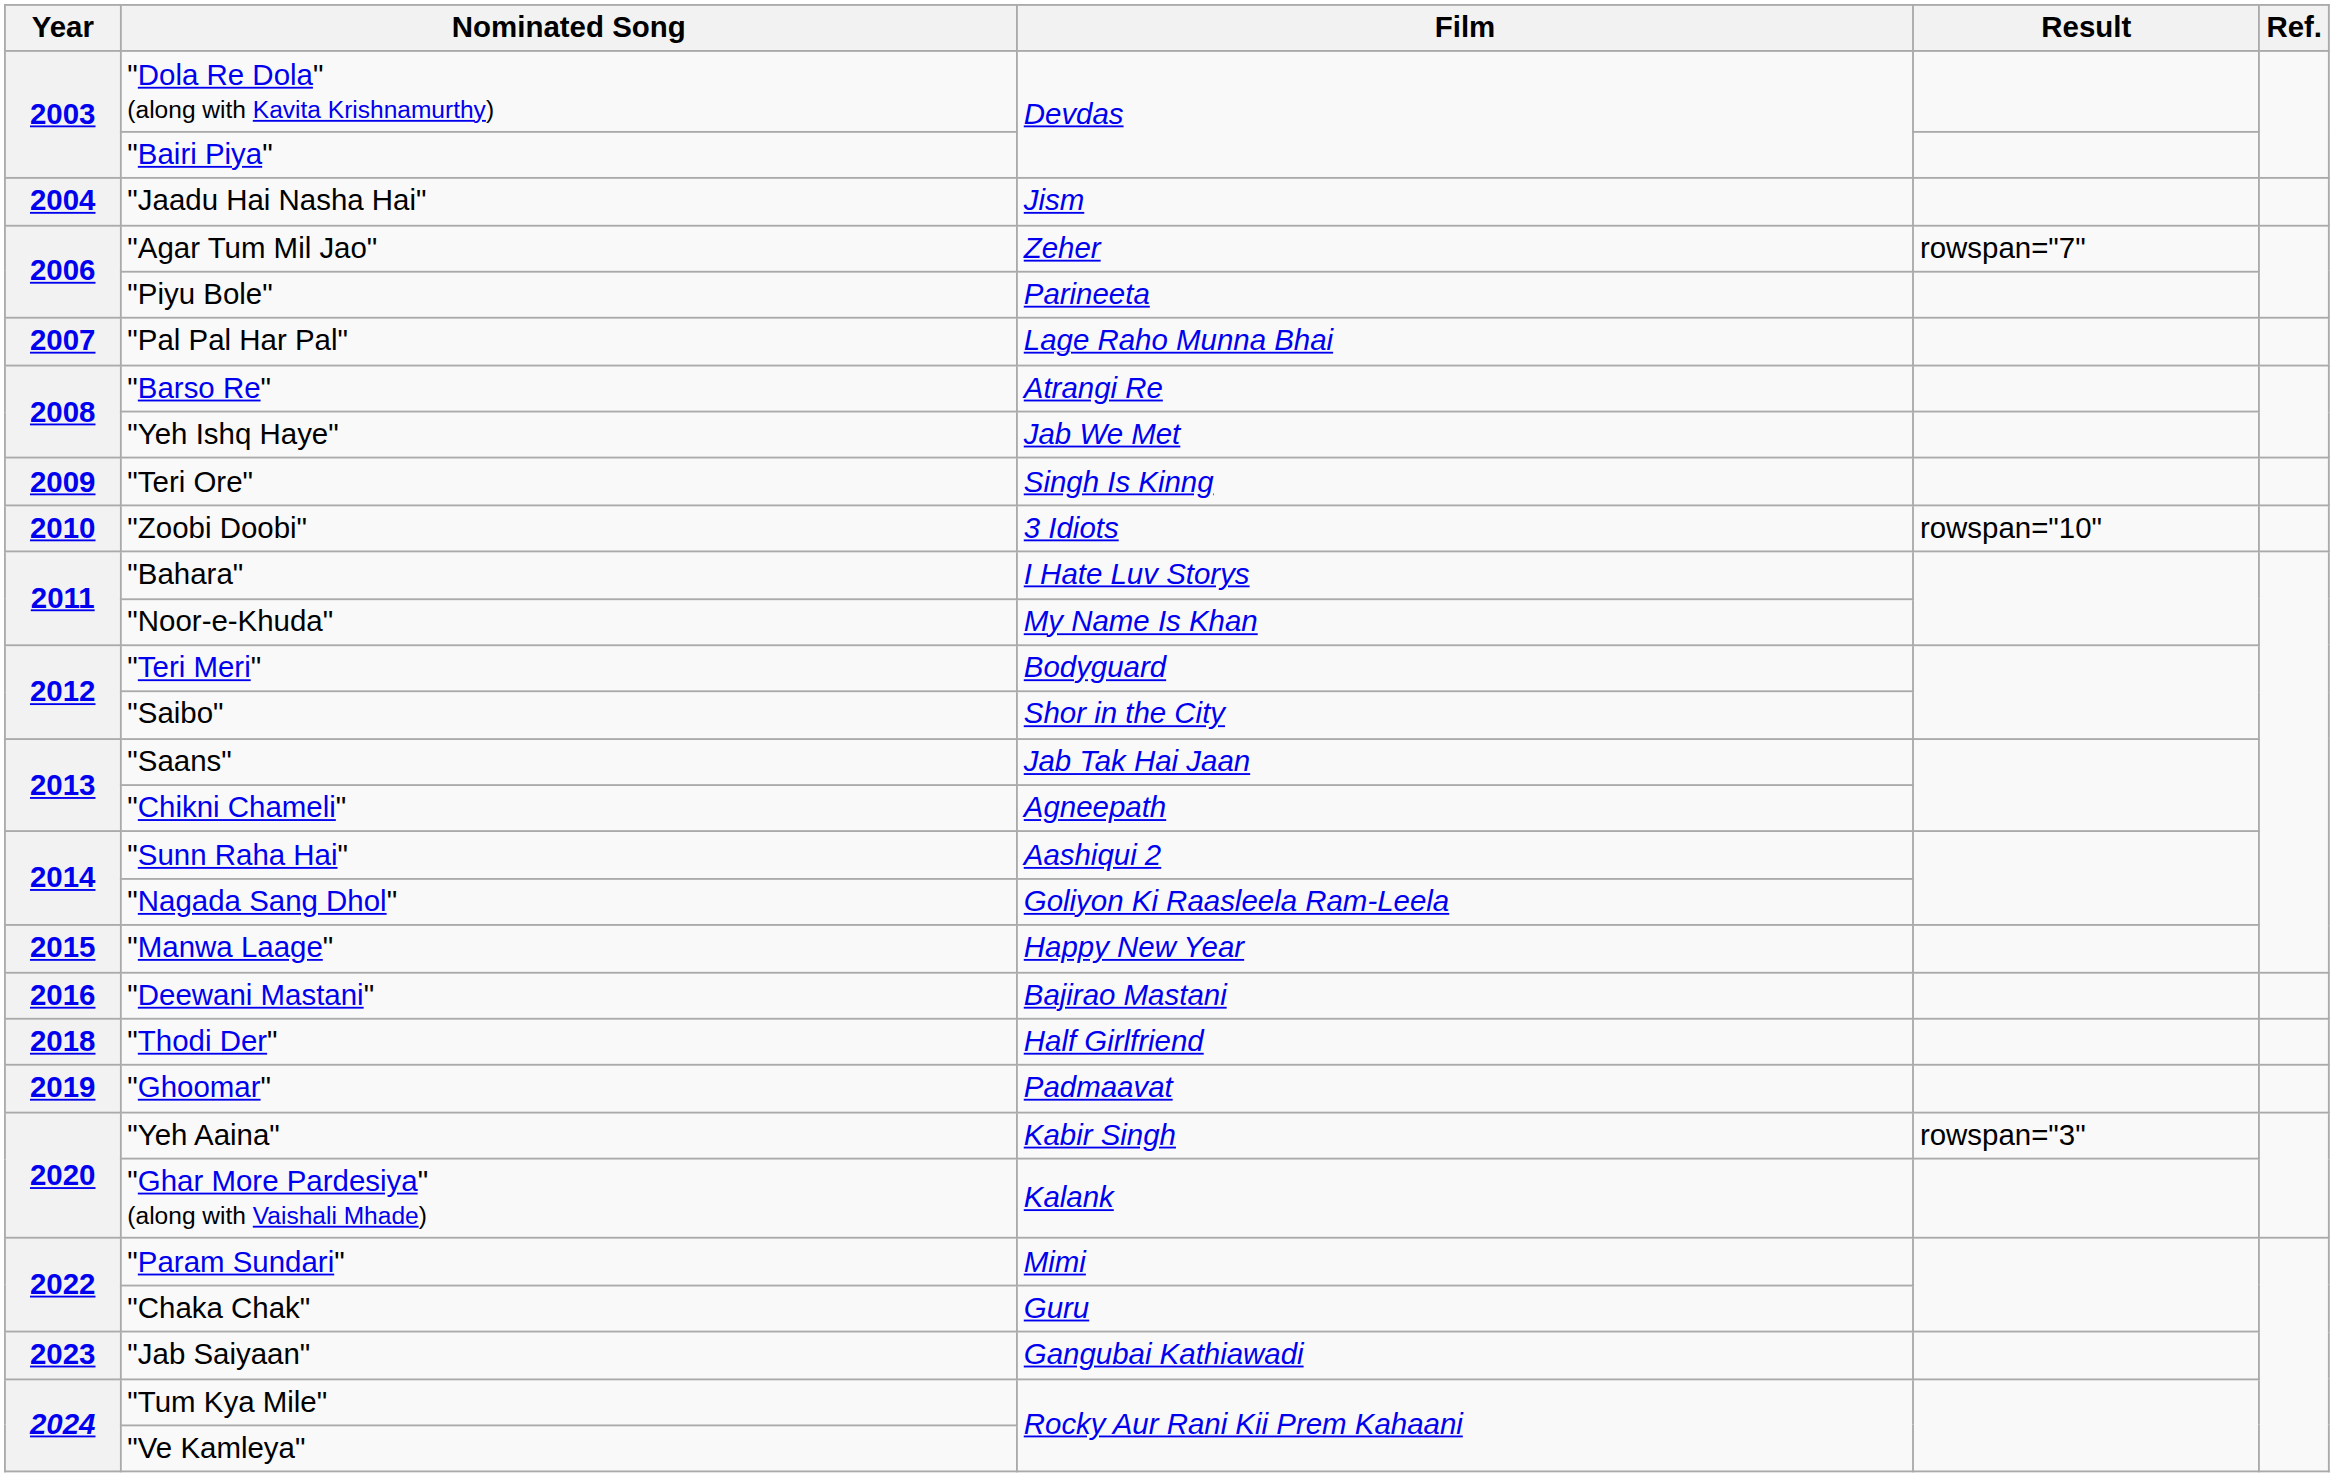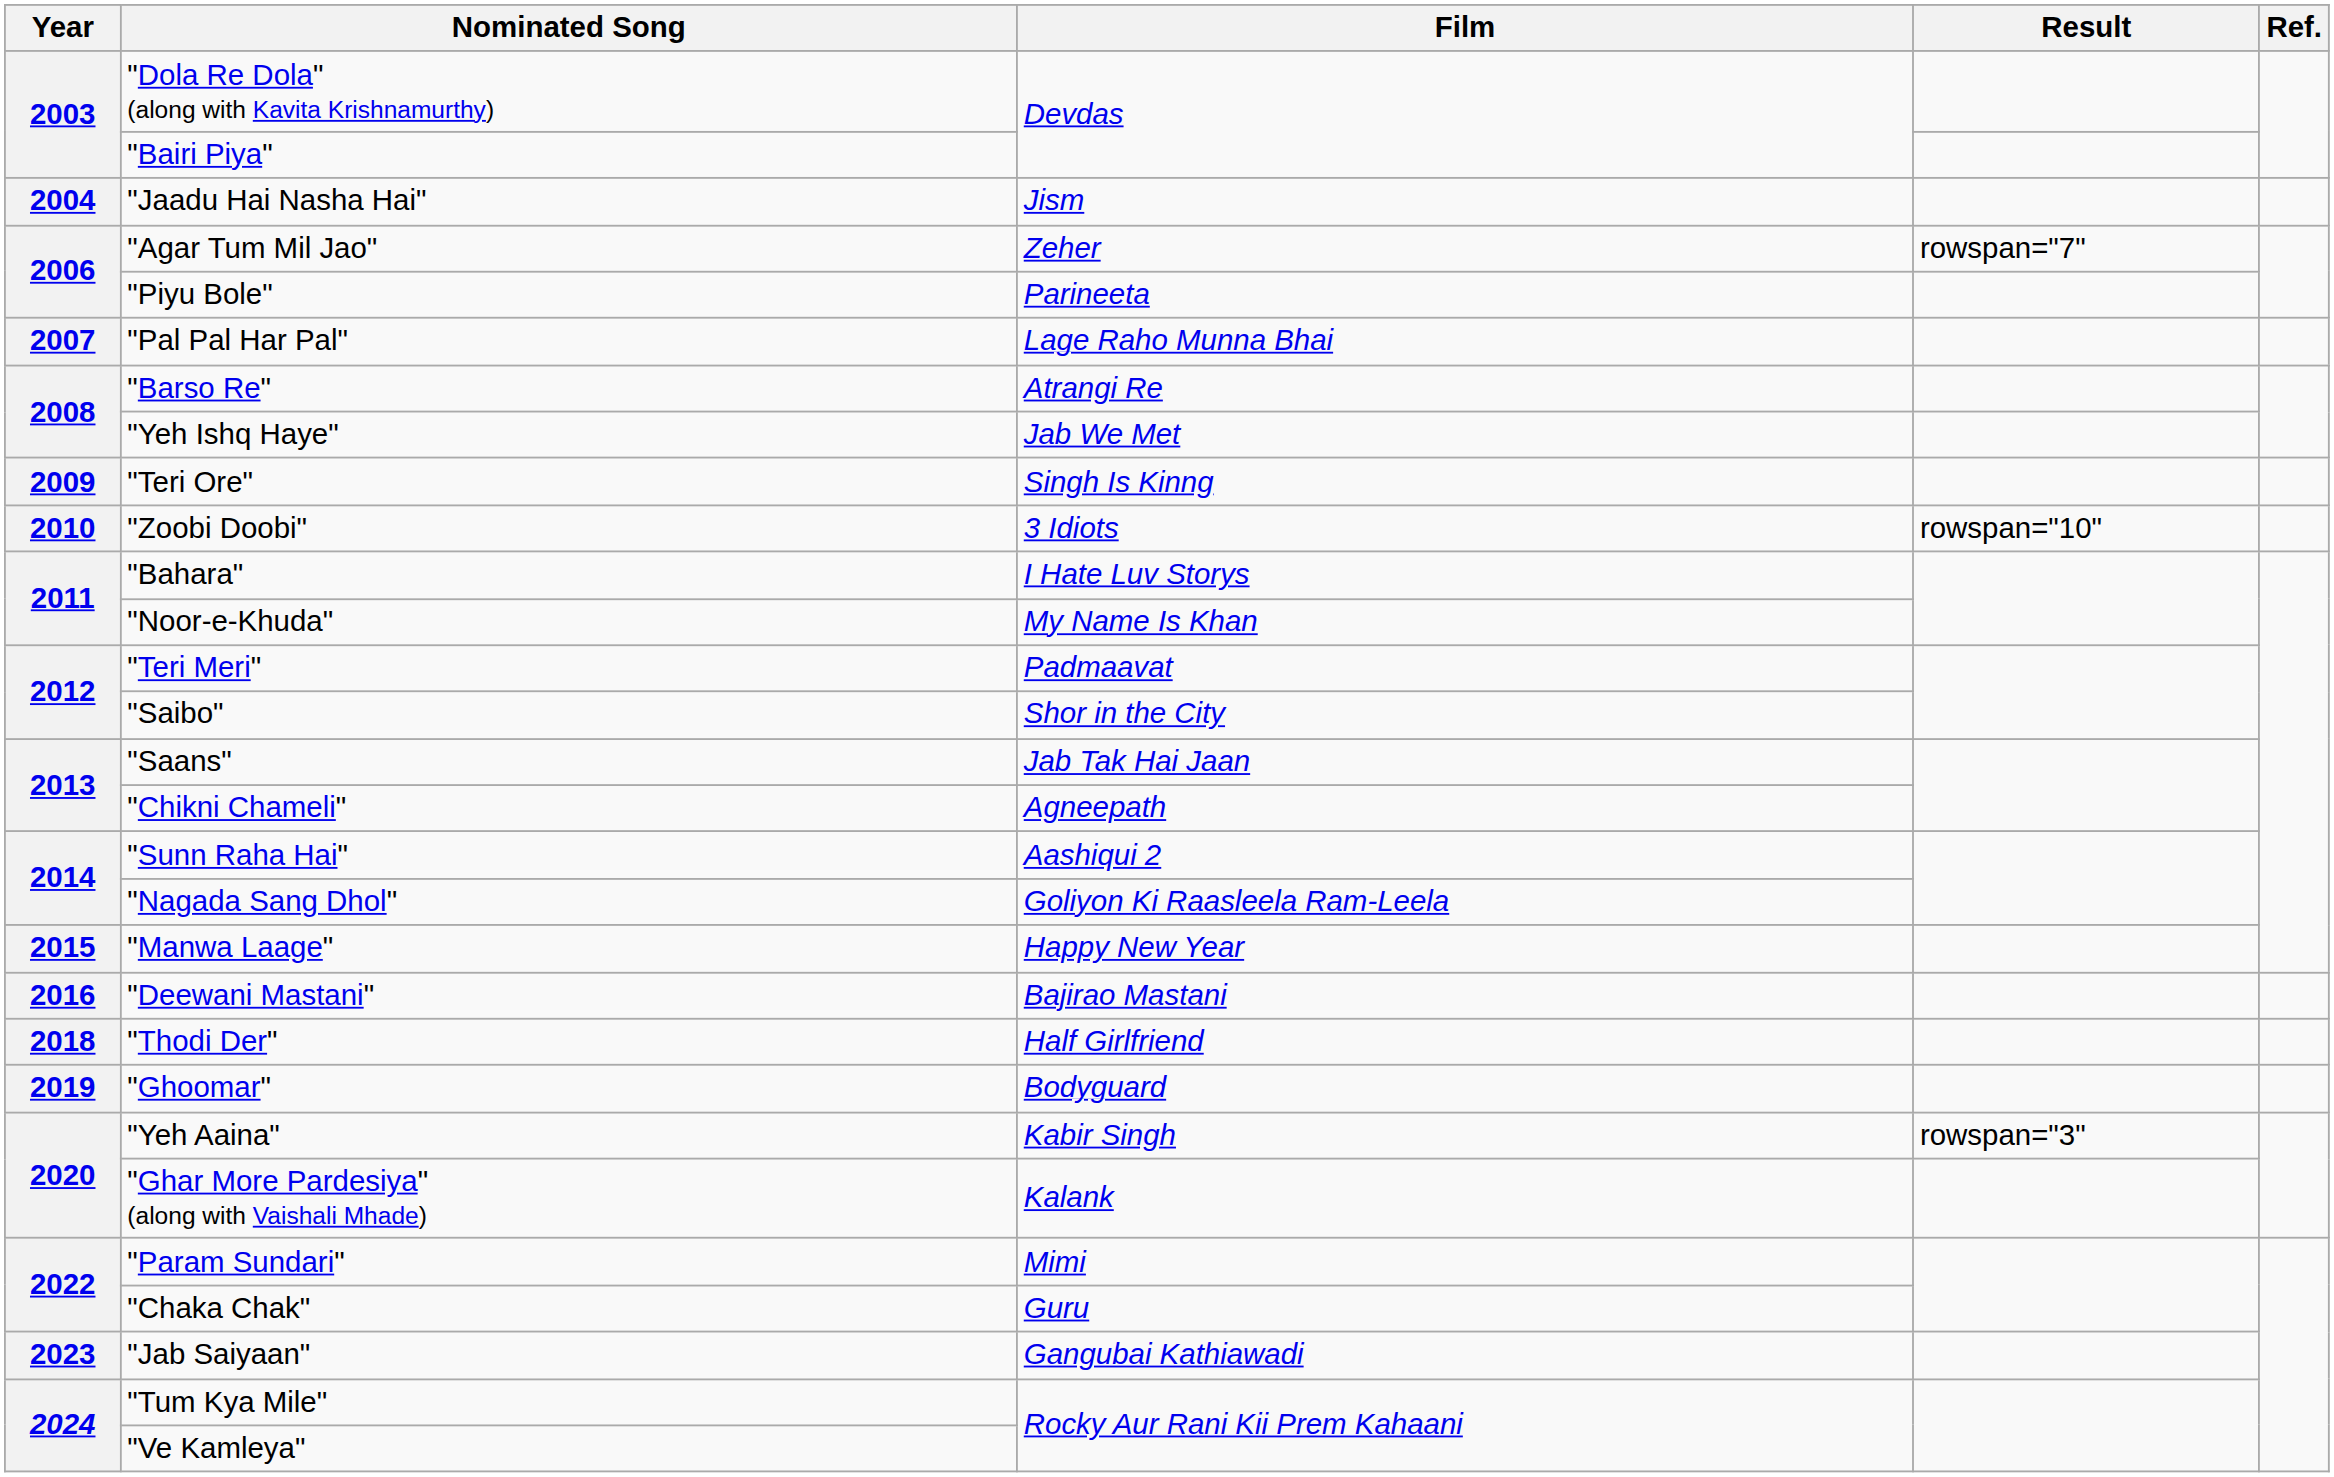"Teri Meri" | Film: Bodyguard -> Padmaavat
"Ghoomar" | Film: Padmaavat -> Bodyguard
